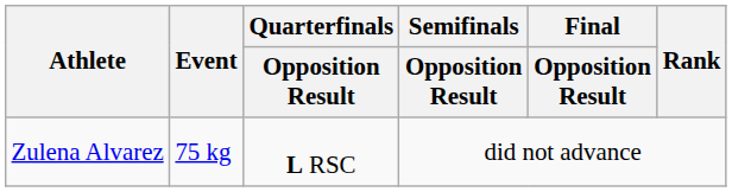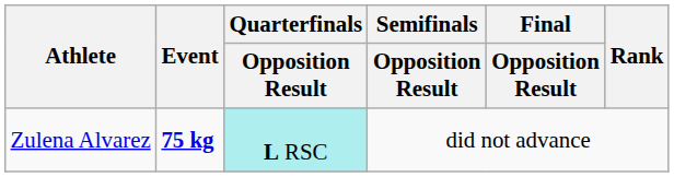Zulena Alvarez | Event: normal -> bold
Zulena Alvarez | Quarterfinals / Opposition Result: no background -> paleturquoise background
